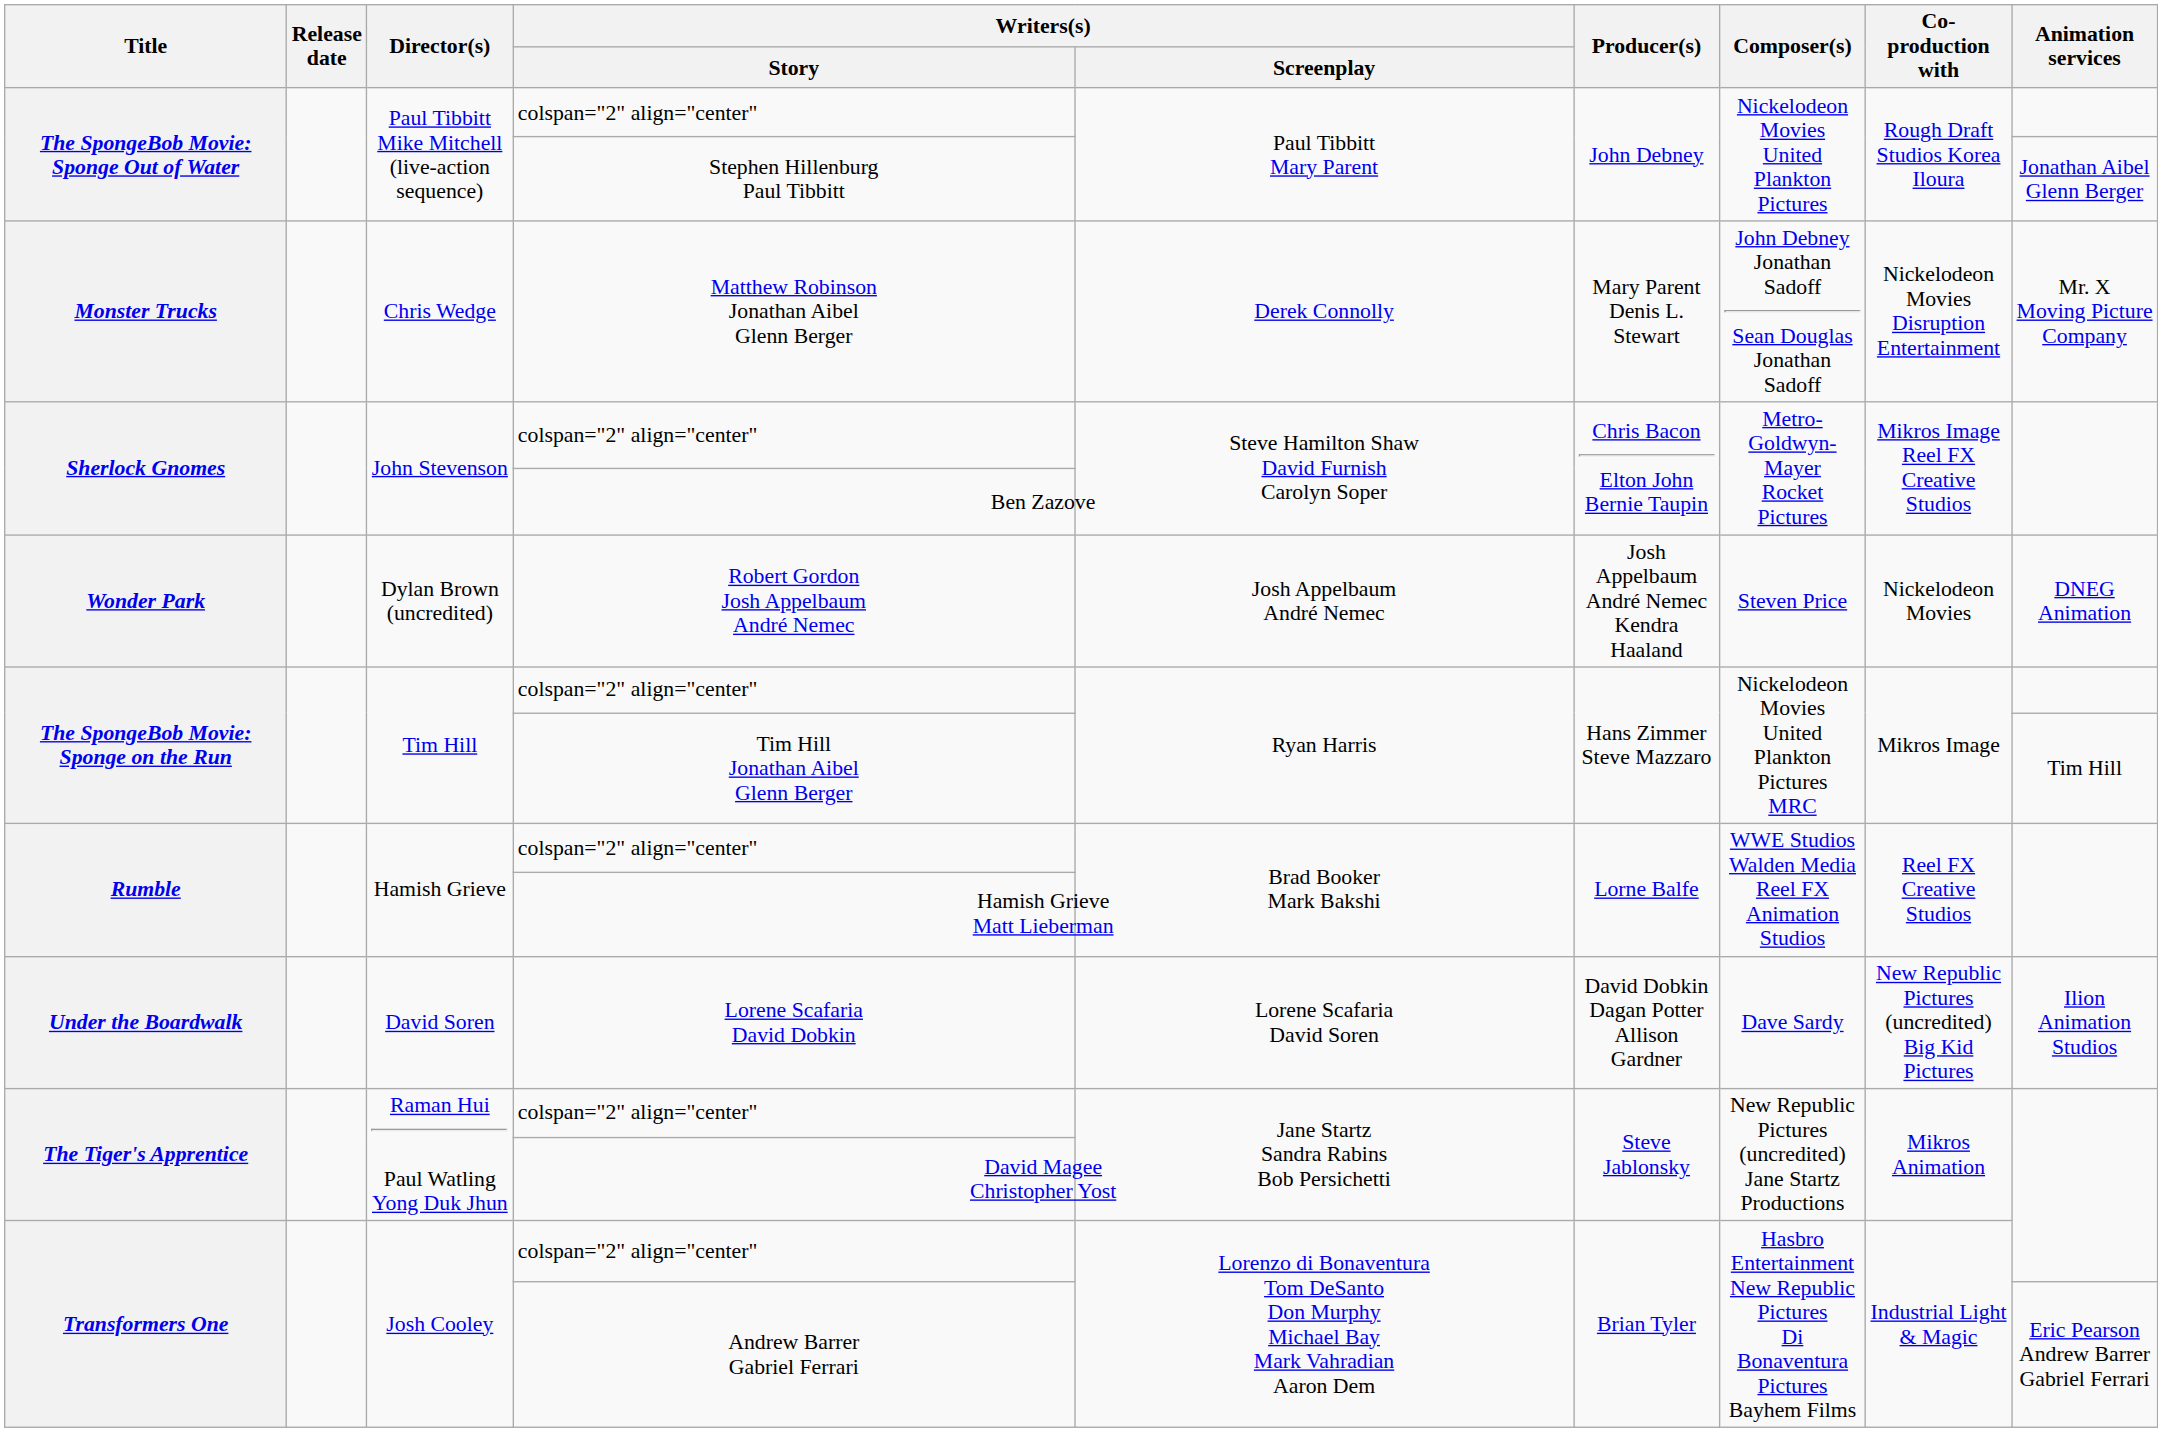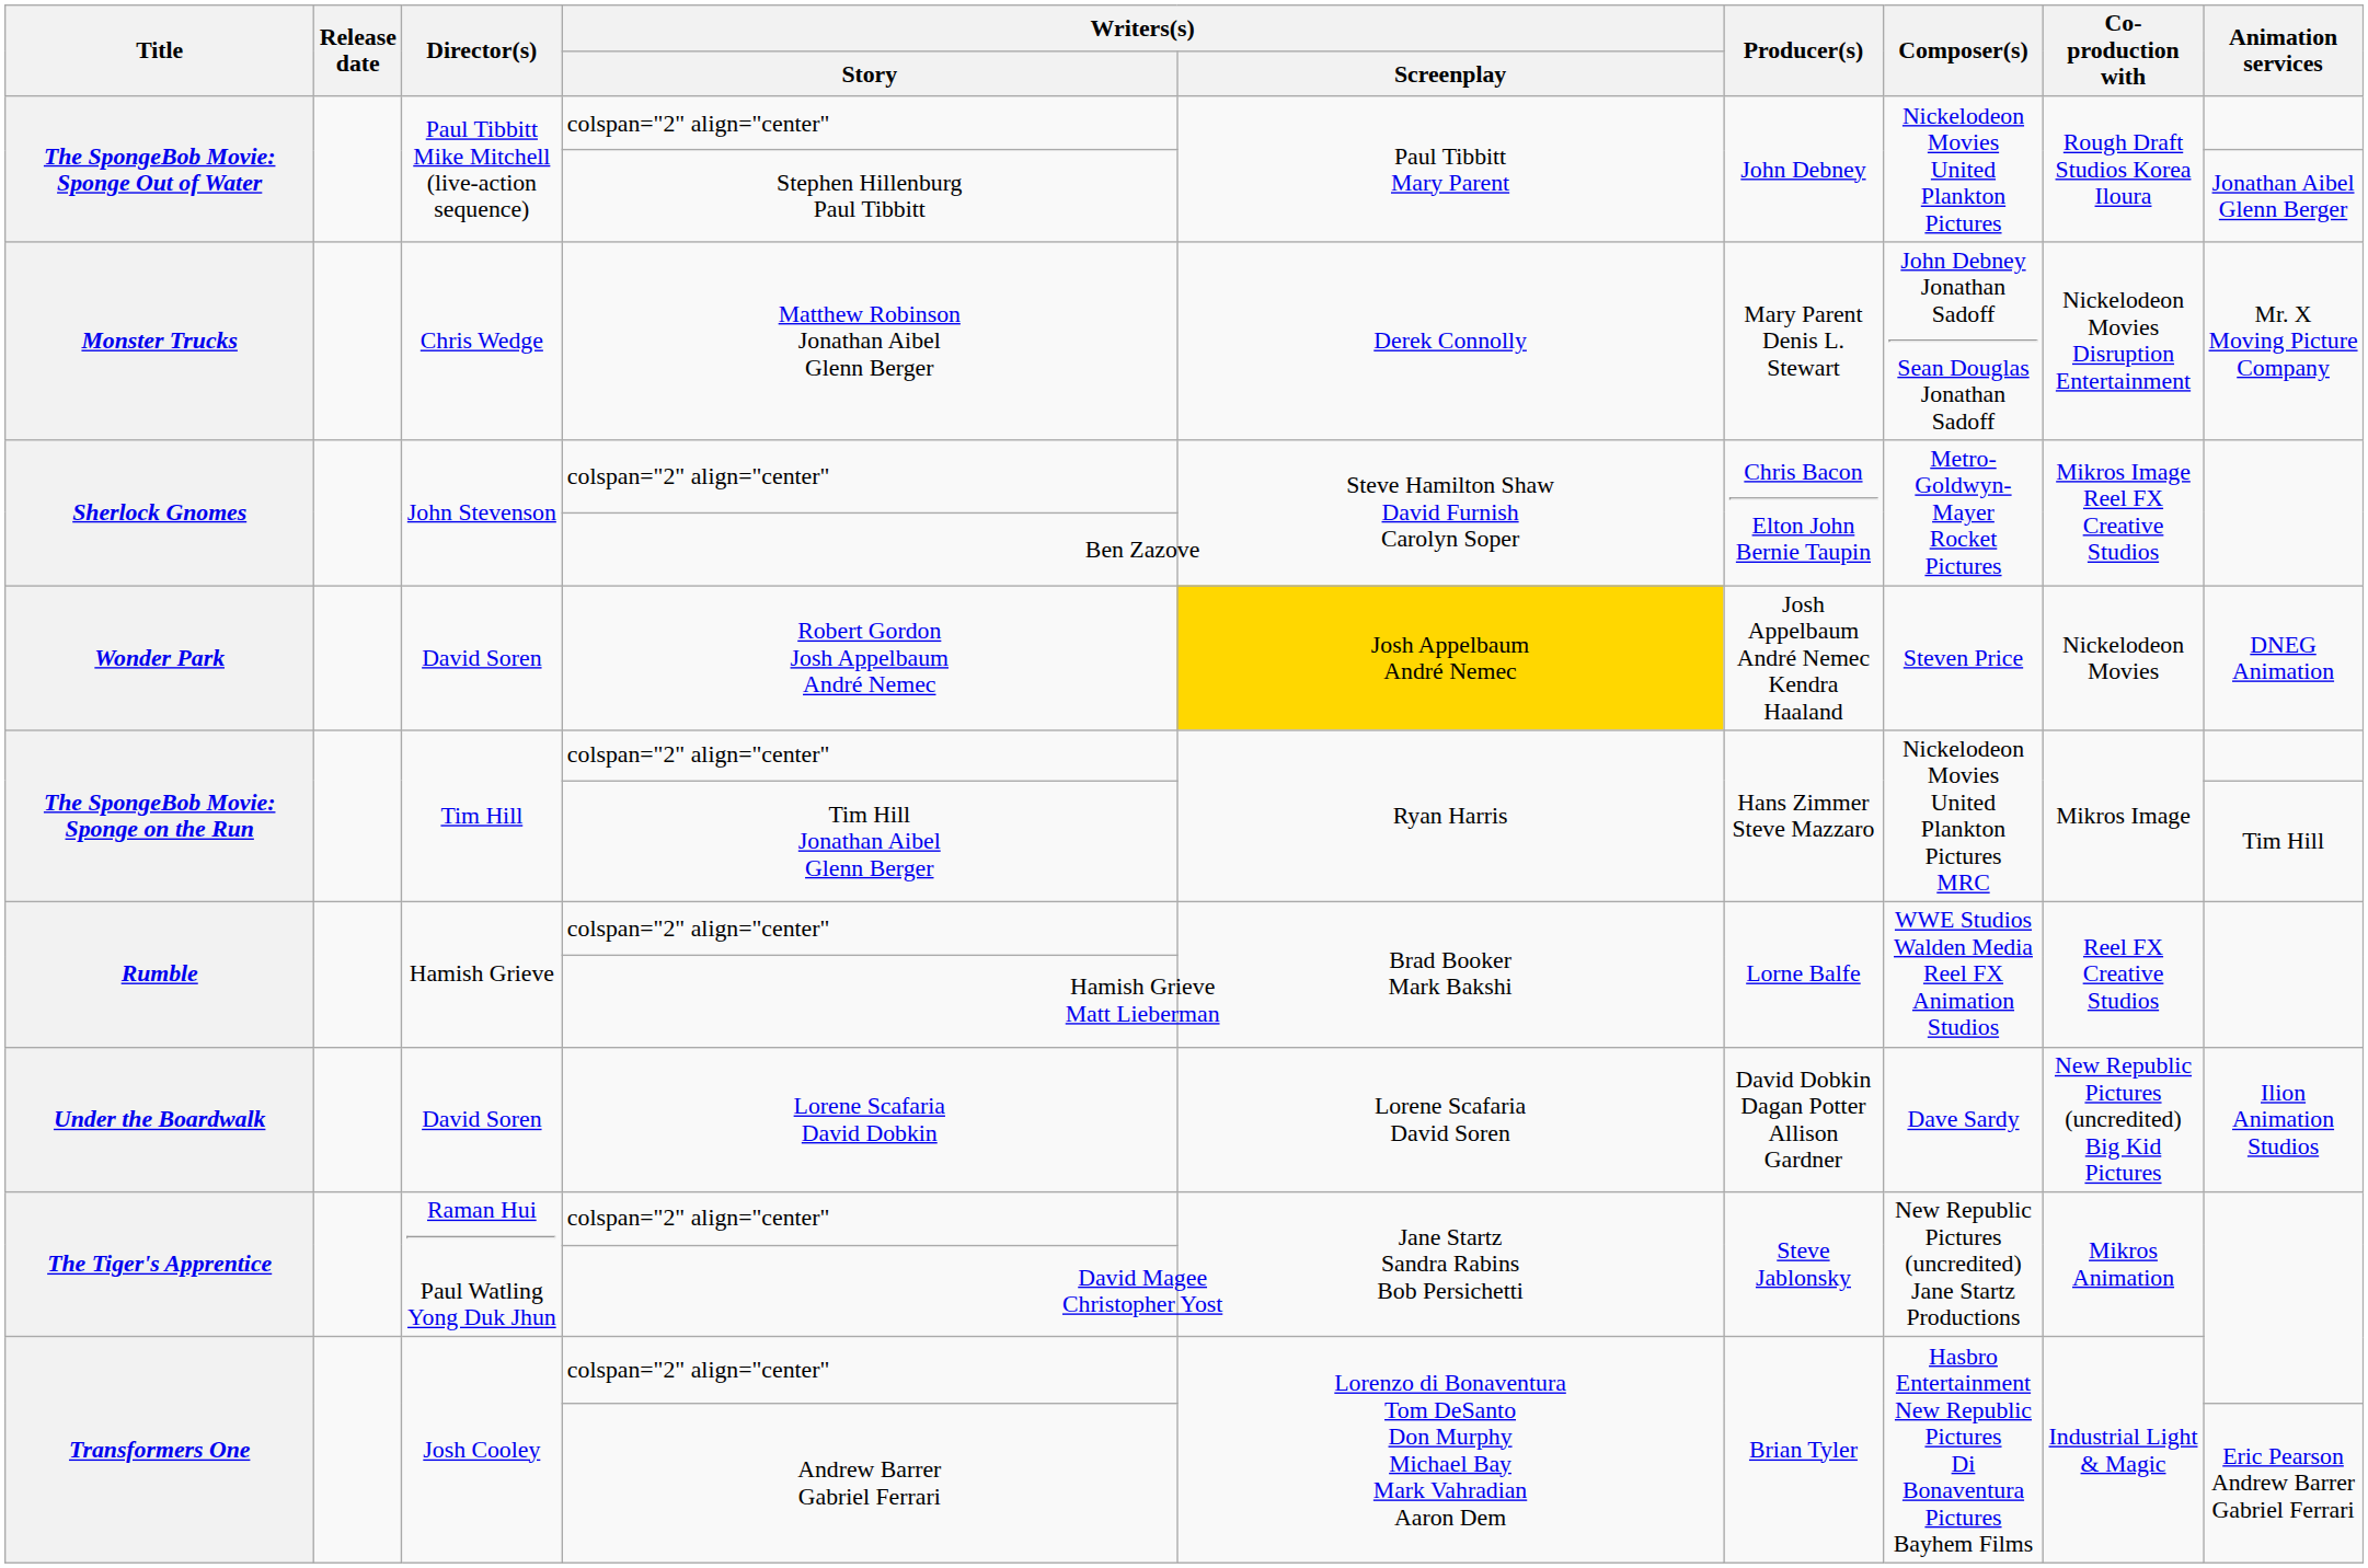Robert Gordon Josh Appelbaum André Nemec | Director(s): Dylan Brown (uncredited) -> David Soren
Robert Gordon Josh Appelbaum André Nemec | Writers(s) / Screenplay: no background -> gold background
